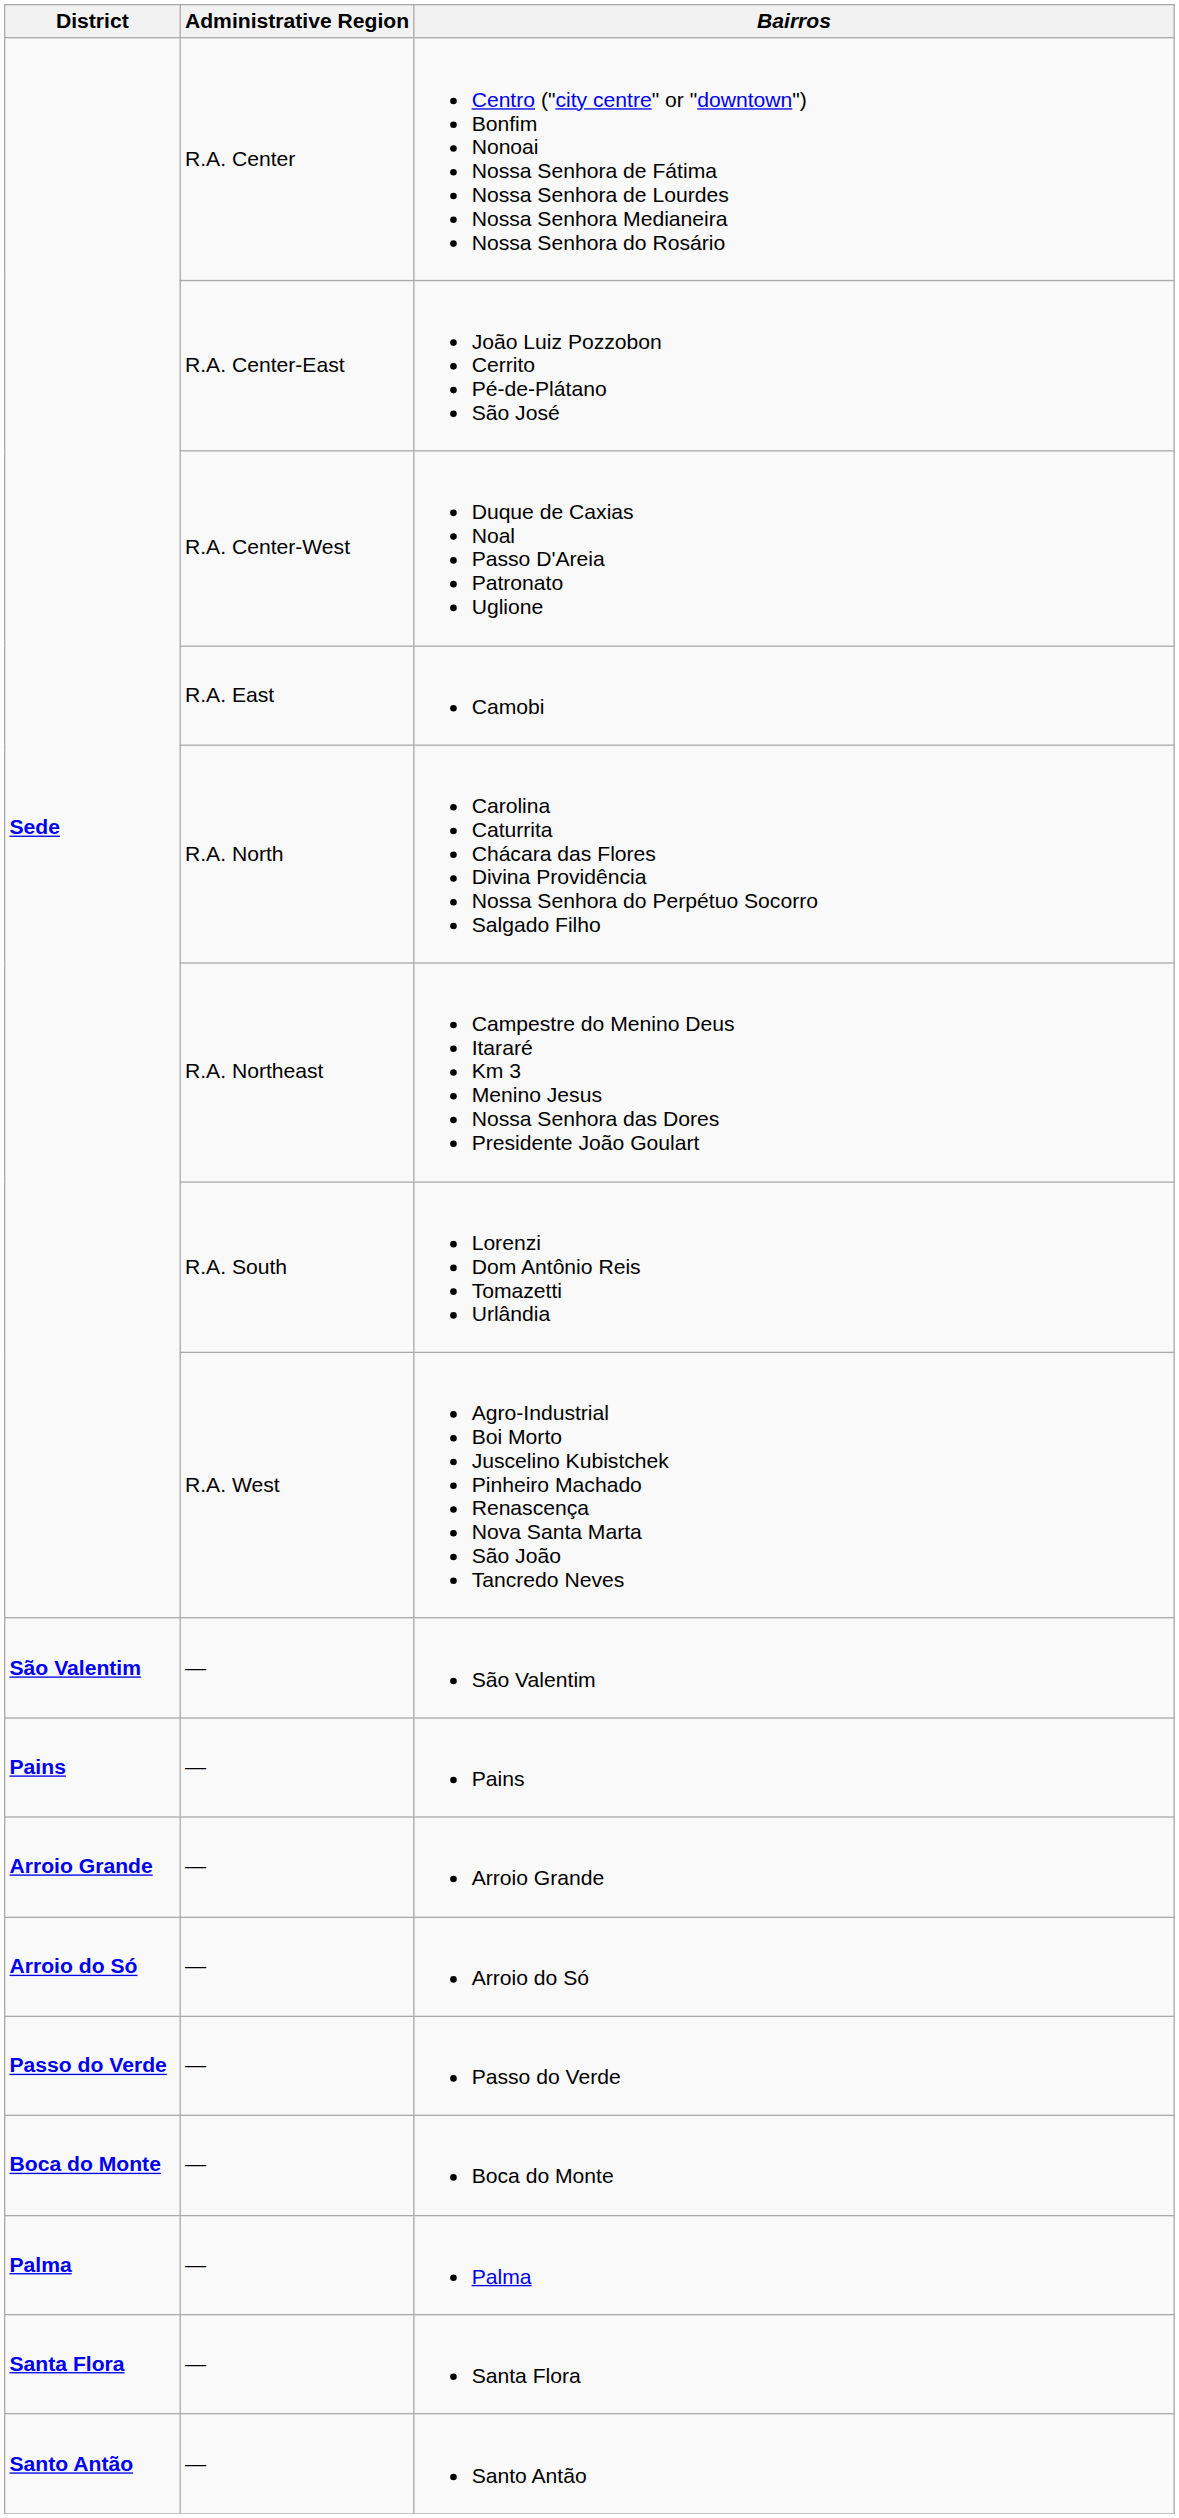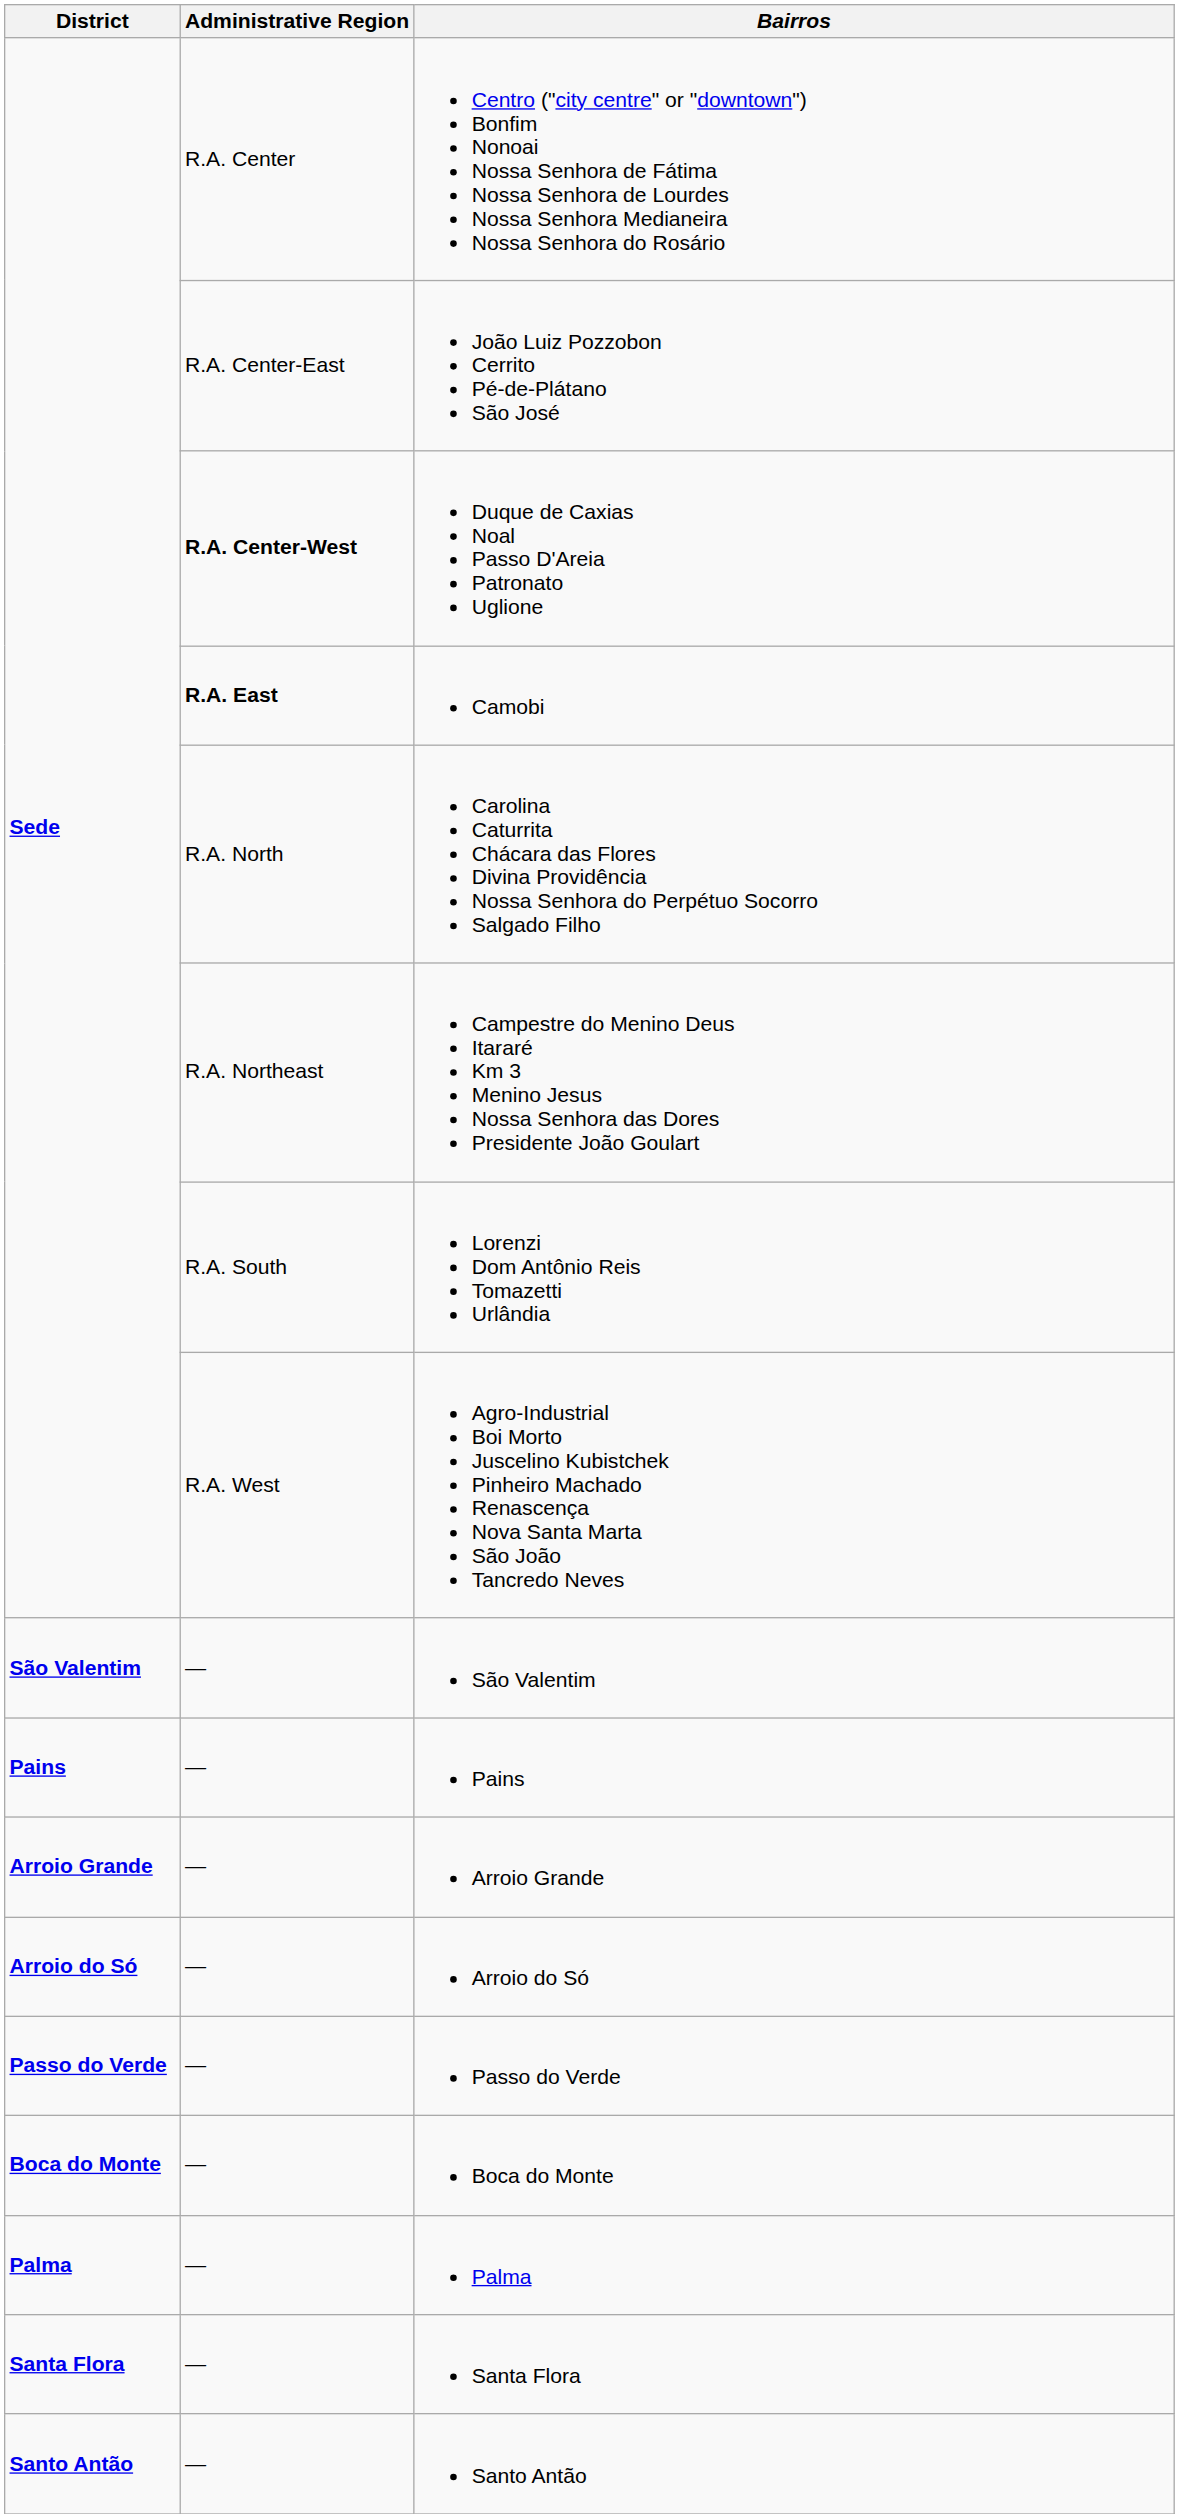Duque de Caxias Noal Passo D'Areia Patronato Uglione | Administrative Region: normal -> bold
Camobi | Administrative Region: normal -> bold
